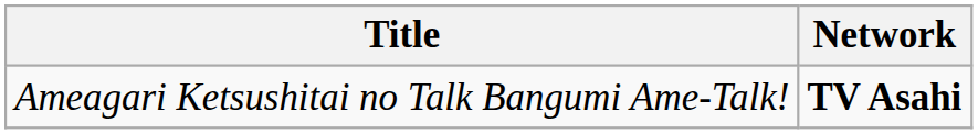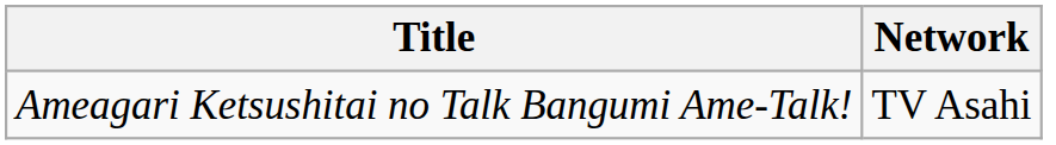Ameagari Ketsushitai no Talk Bangumi Ame-Talk! | Network: bold -> normal
